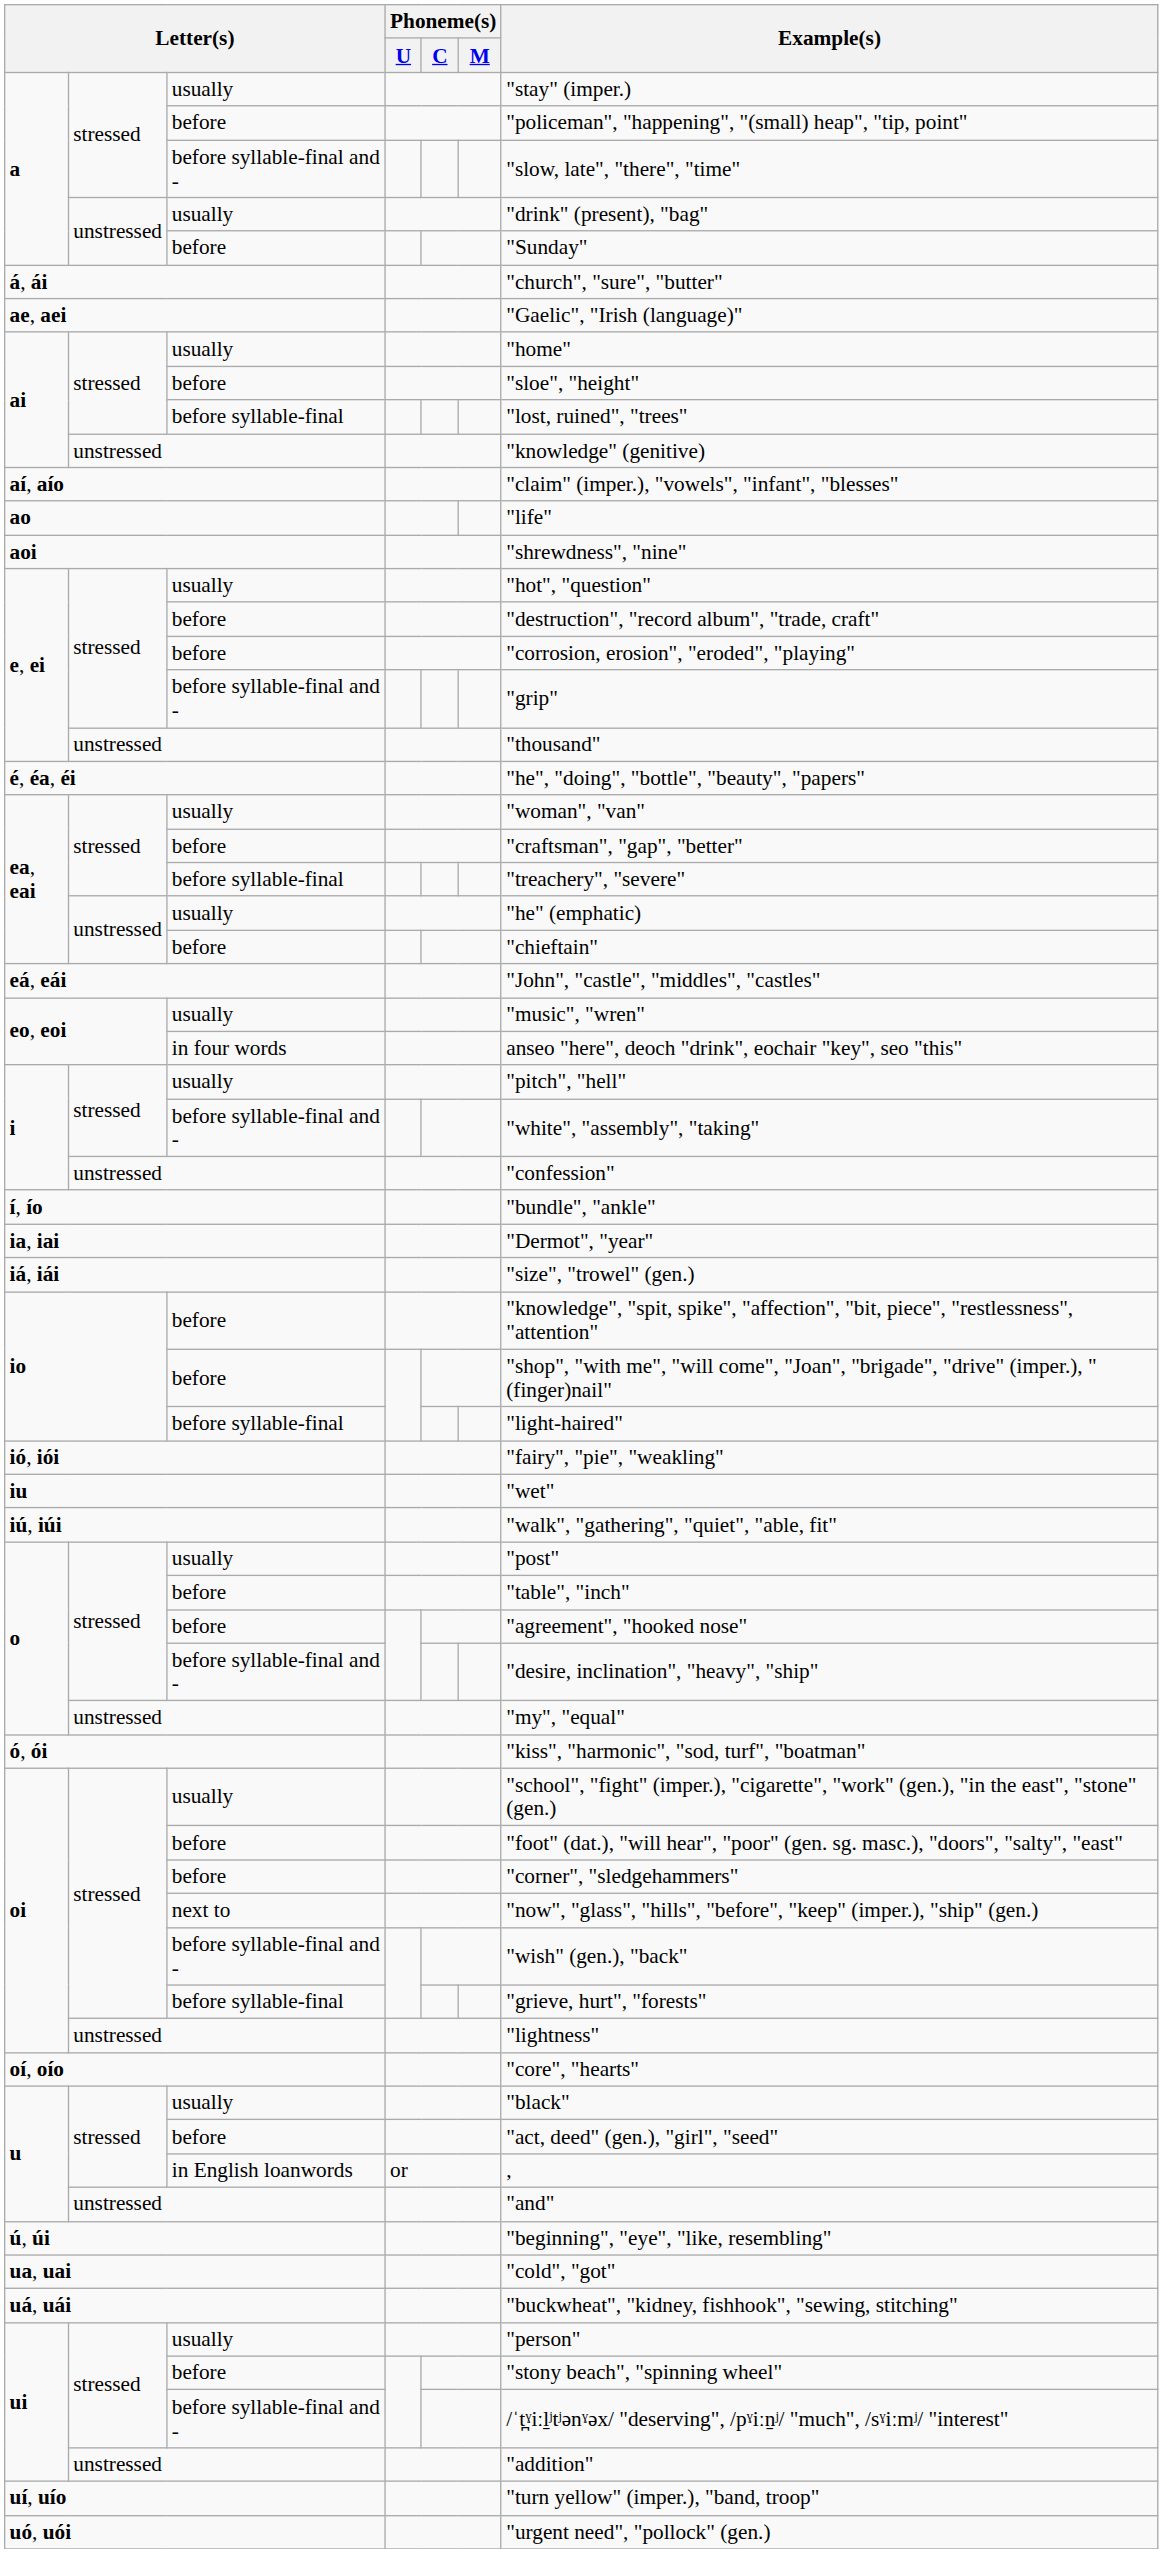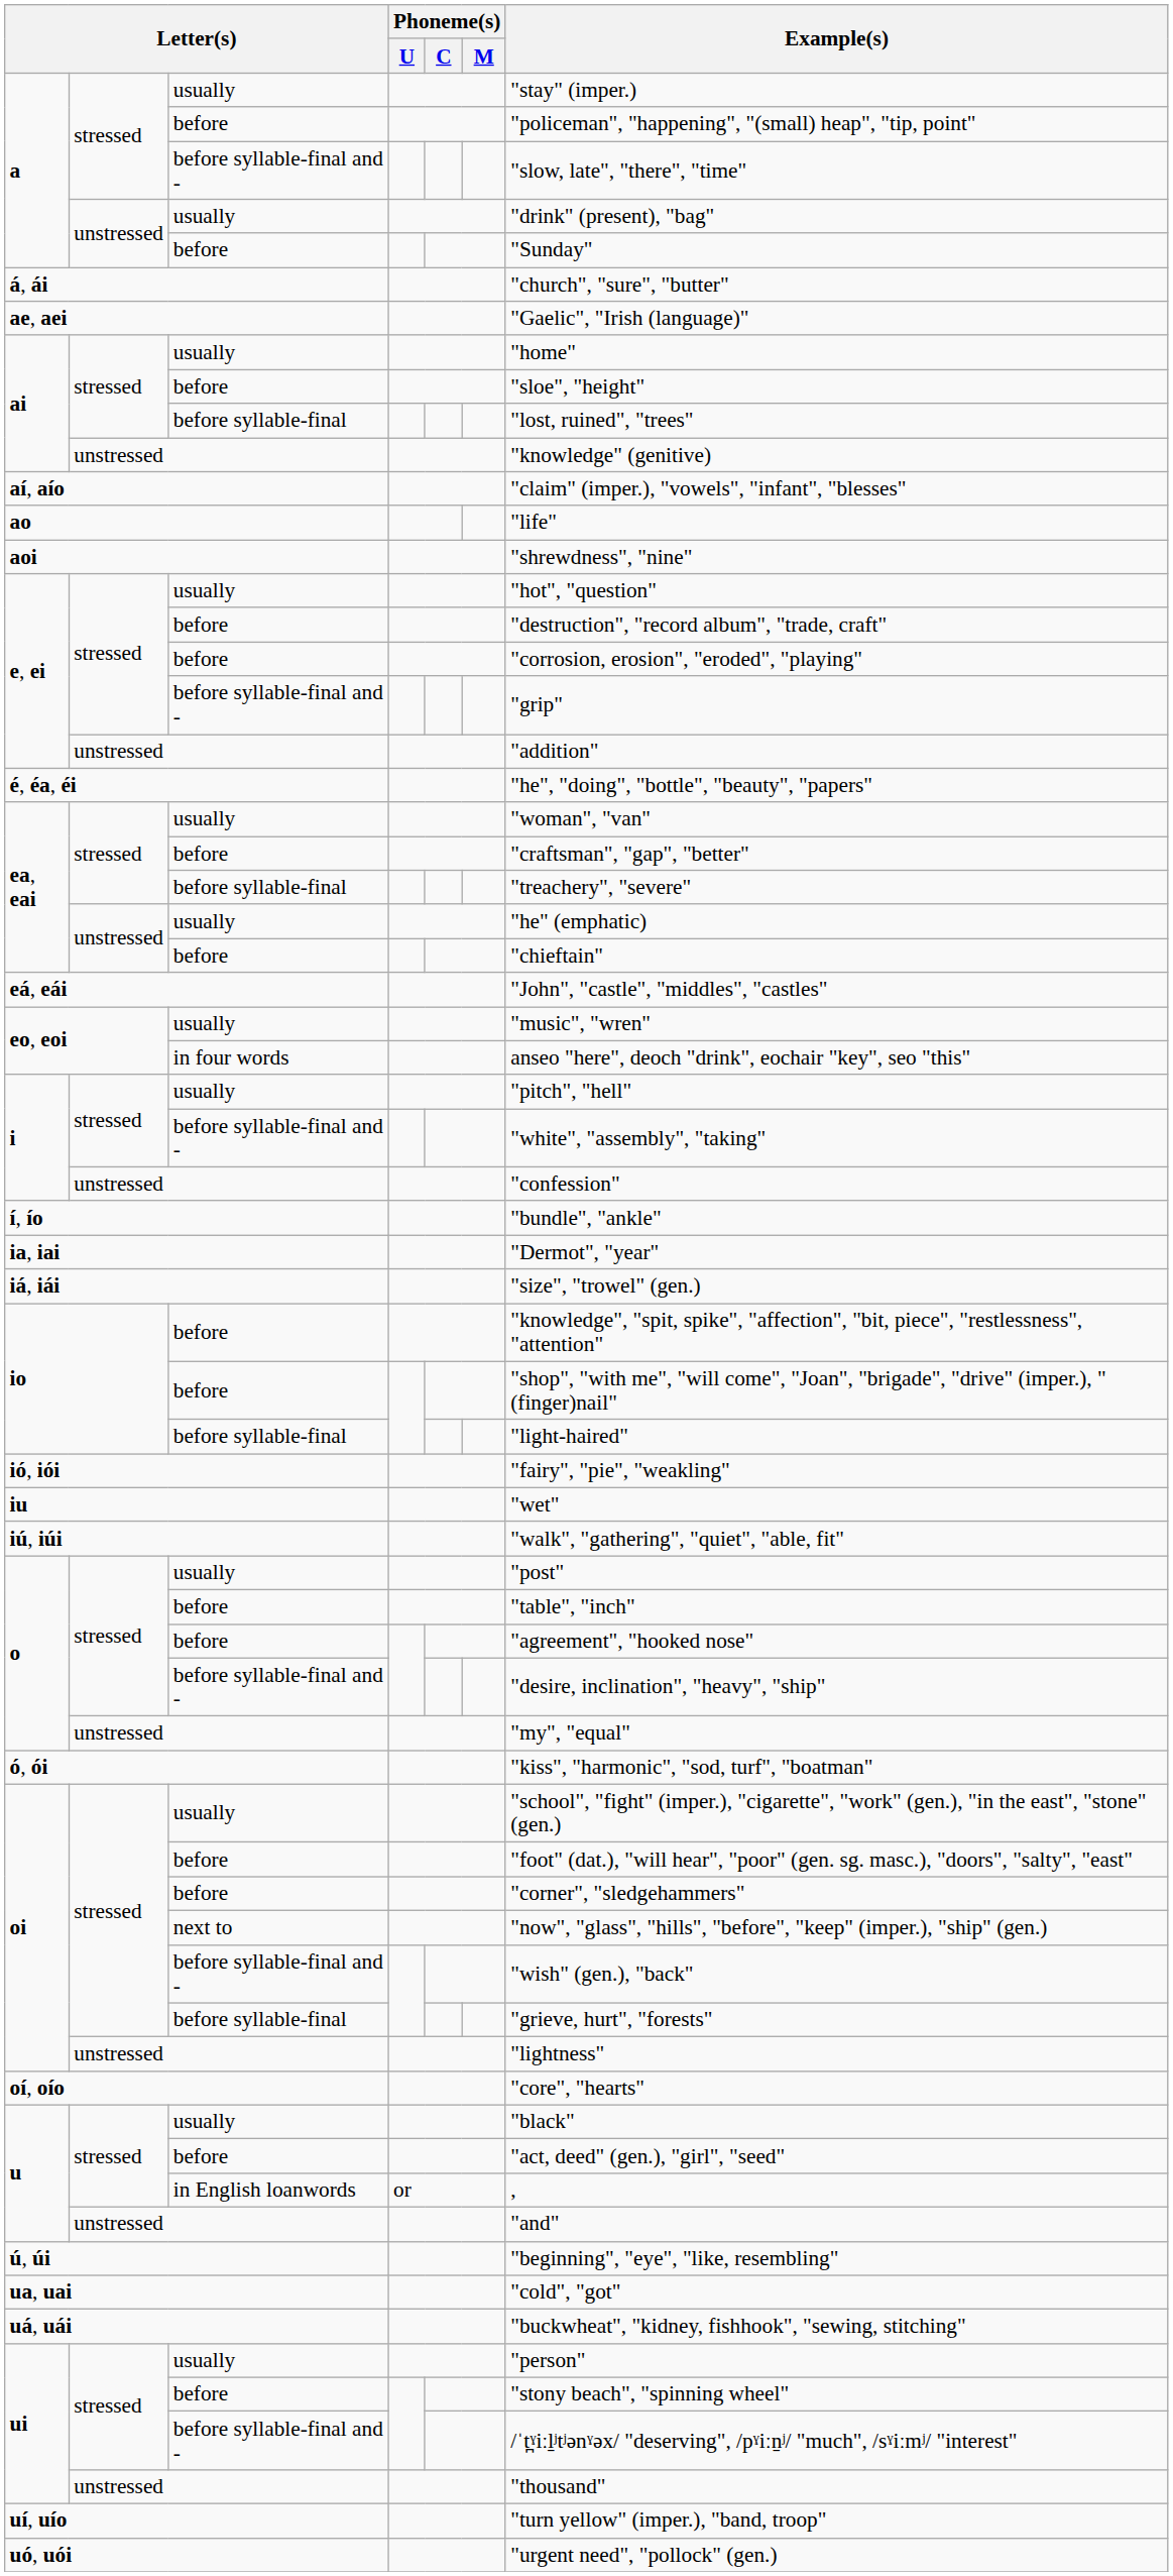e, ei / unstressed | Example(s): "thousand" -> "addition"
ui / unstressed | Example(s): "addition" -> "thousand"
